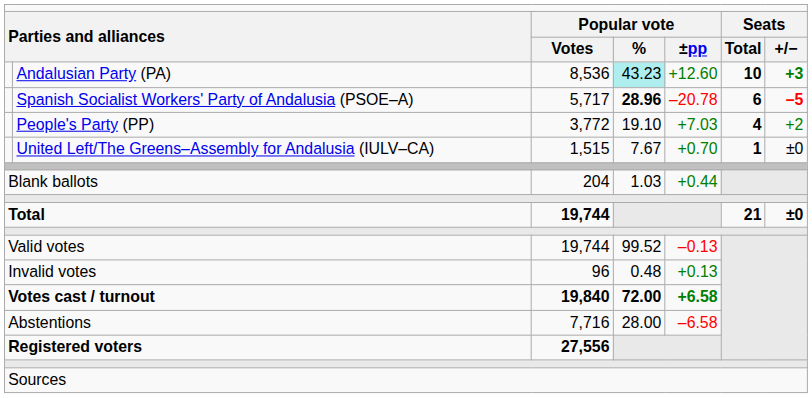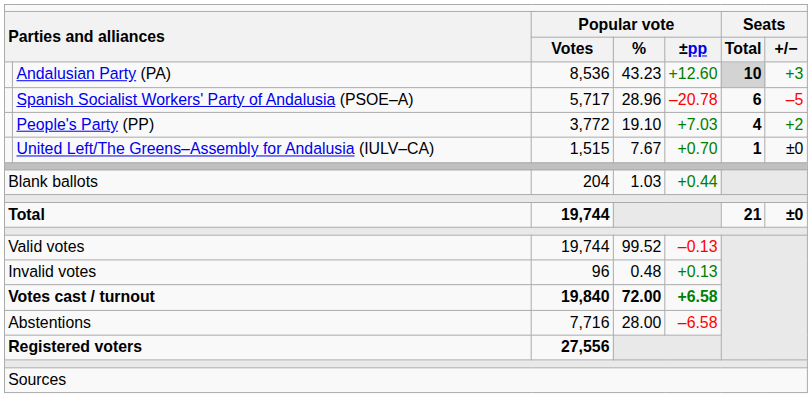Andalusian Party (PA) | column 4: paleturquoise background -> no background
Andalusian Party (PA) | column 6: no background -> lightgrey background
Andalusian Party (PA) | column 7: bold -> normal
Spanish Socialist Workers' Party of Andalusia (PSOE–A) | column 4: bold -> normal
Spanish Socialist Workers' Party of Andalusia (PSOE–A) | column 7: bold -> normal
